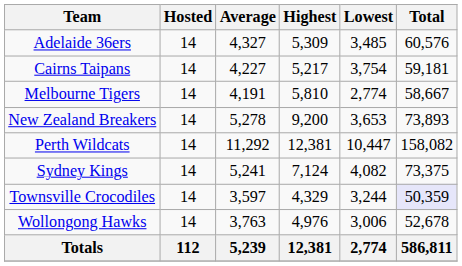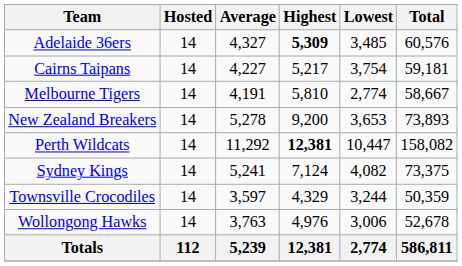Adelaide 36ers | Highest: normal -> bold
Perth Wildcats | Highest: normal -> bold
Townsville Crocodiles | Total: lavender background -> no background
